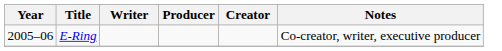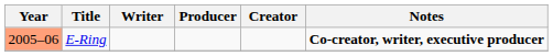E-Ring | Year: no background -> lightsalmon background
E-Ring | Notes: normal -> bold
